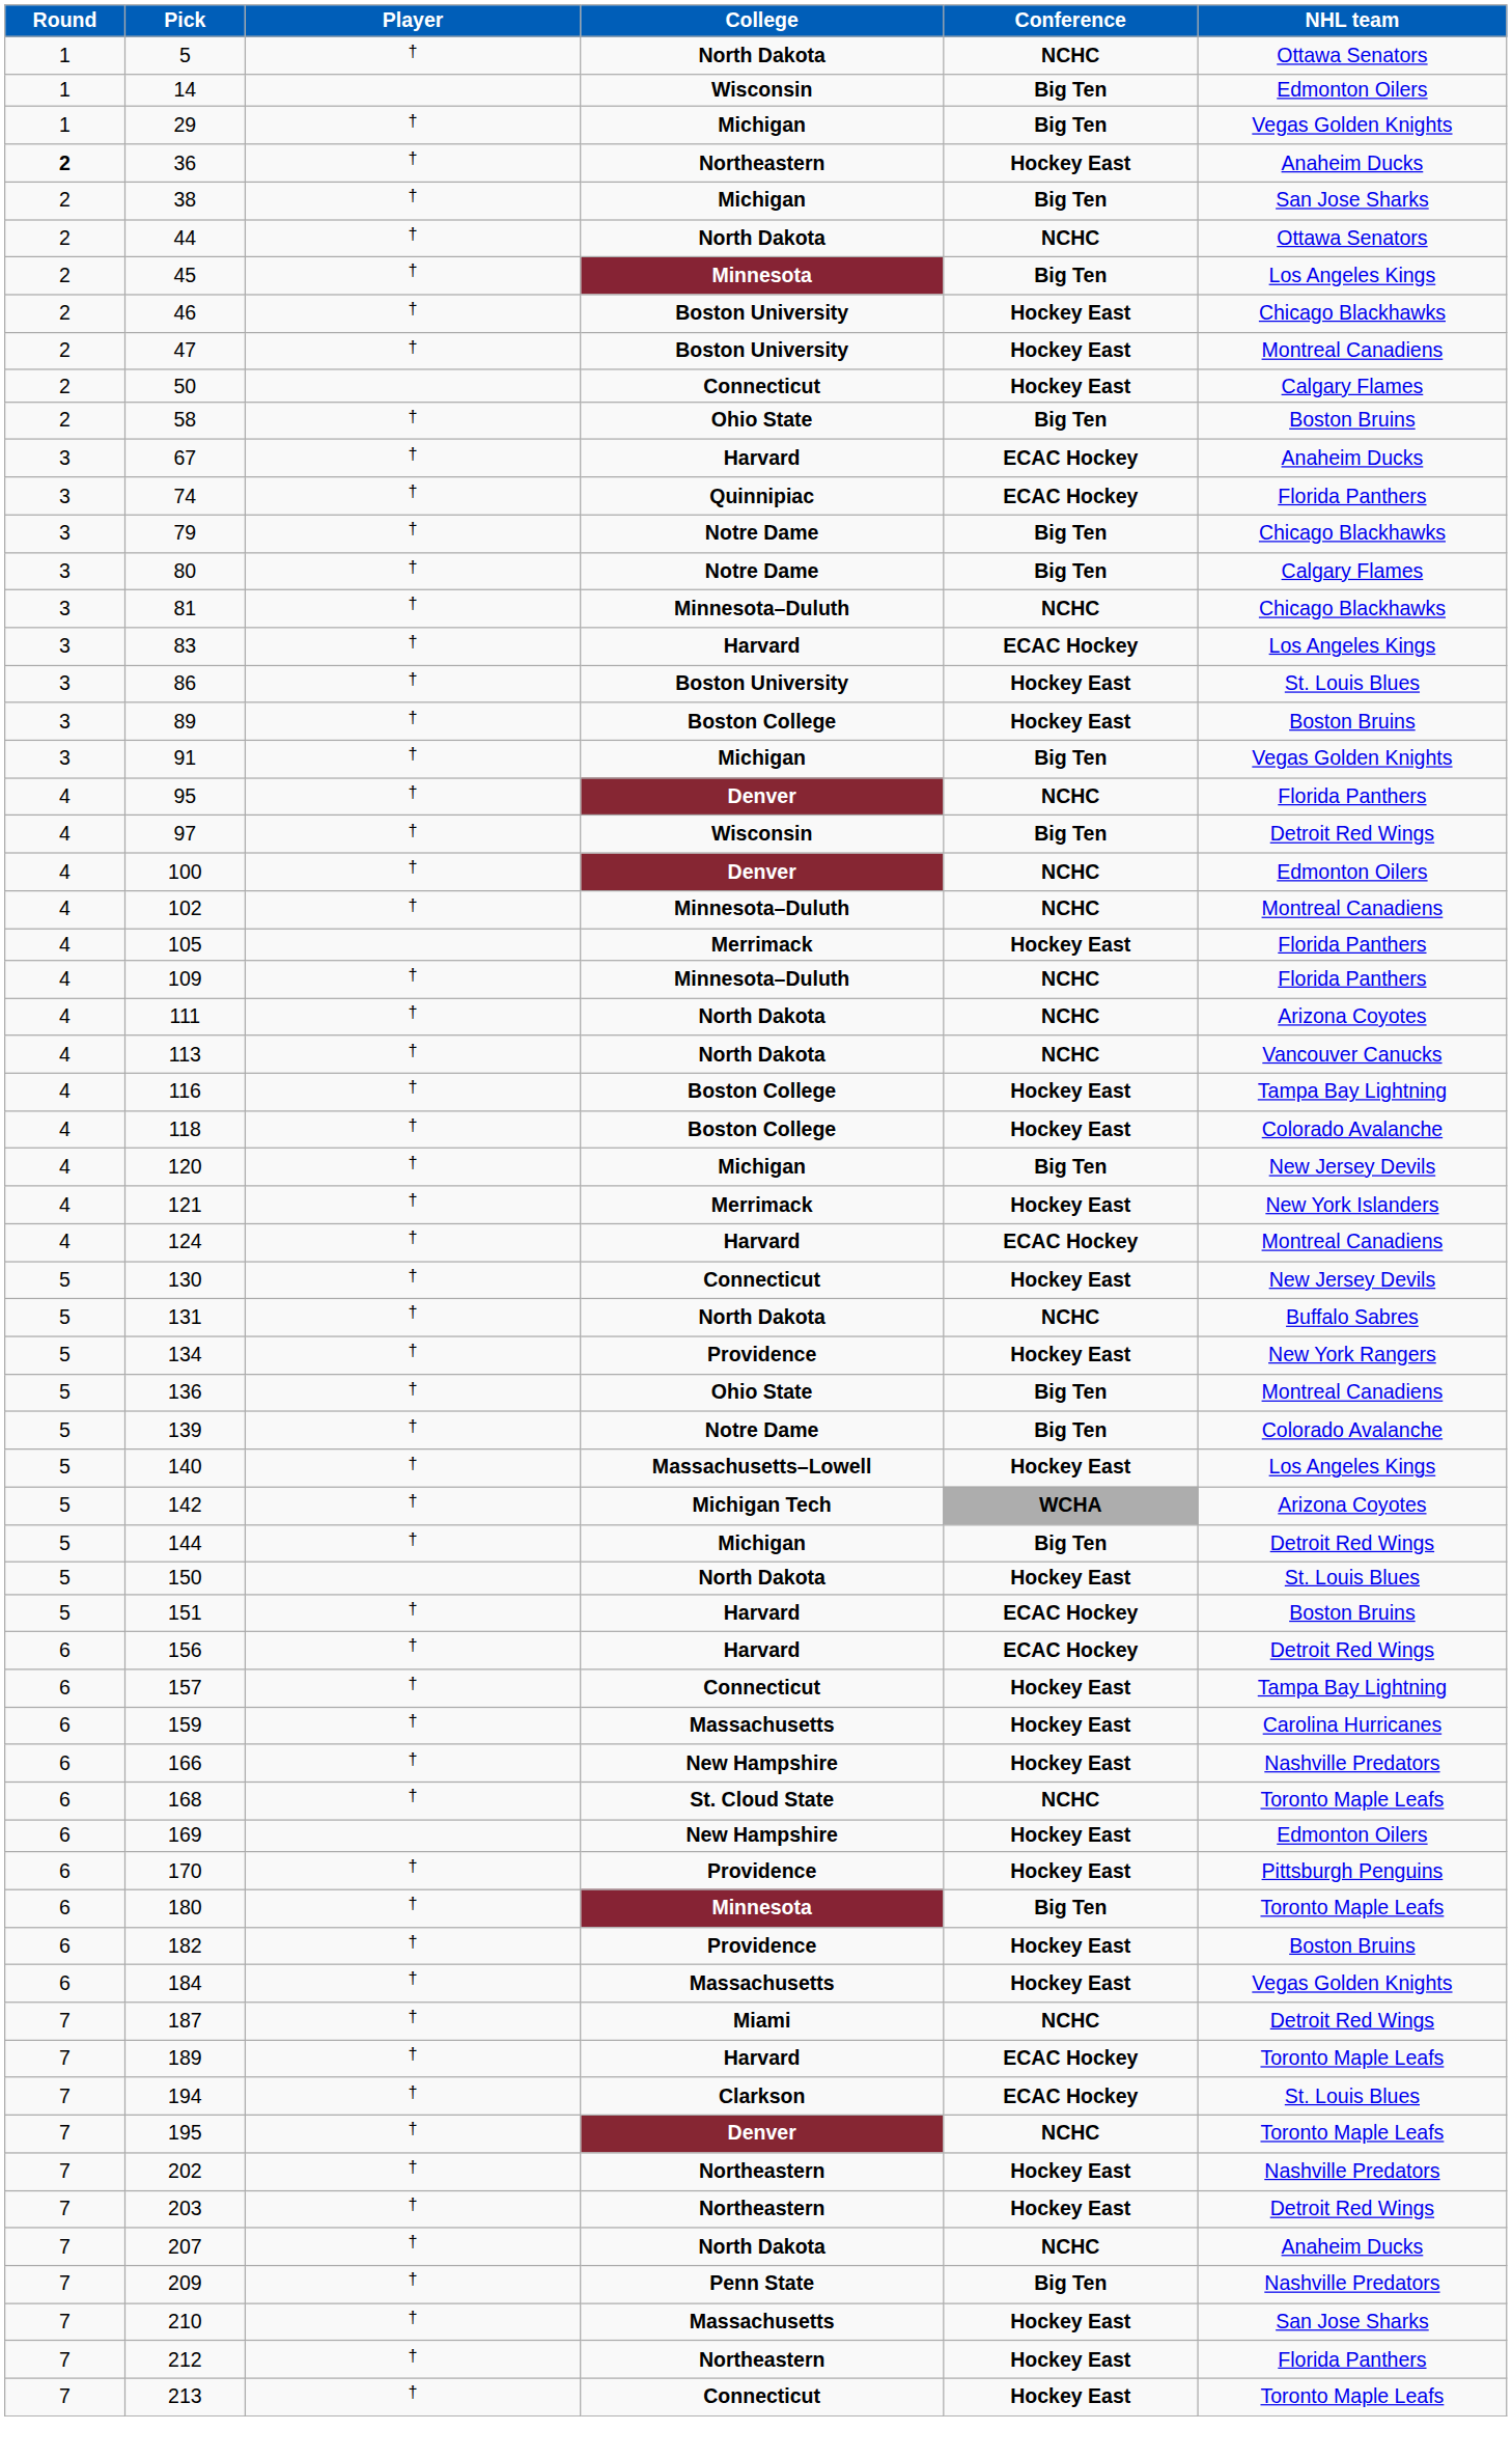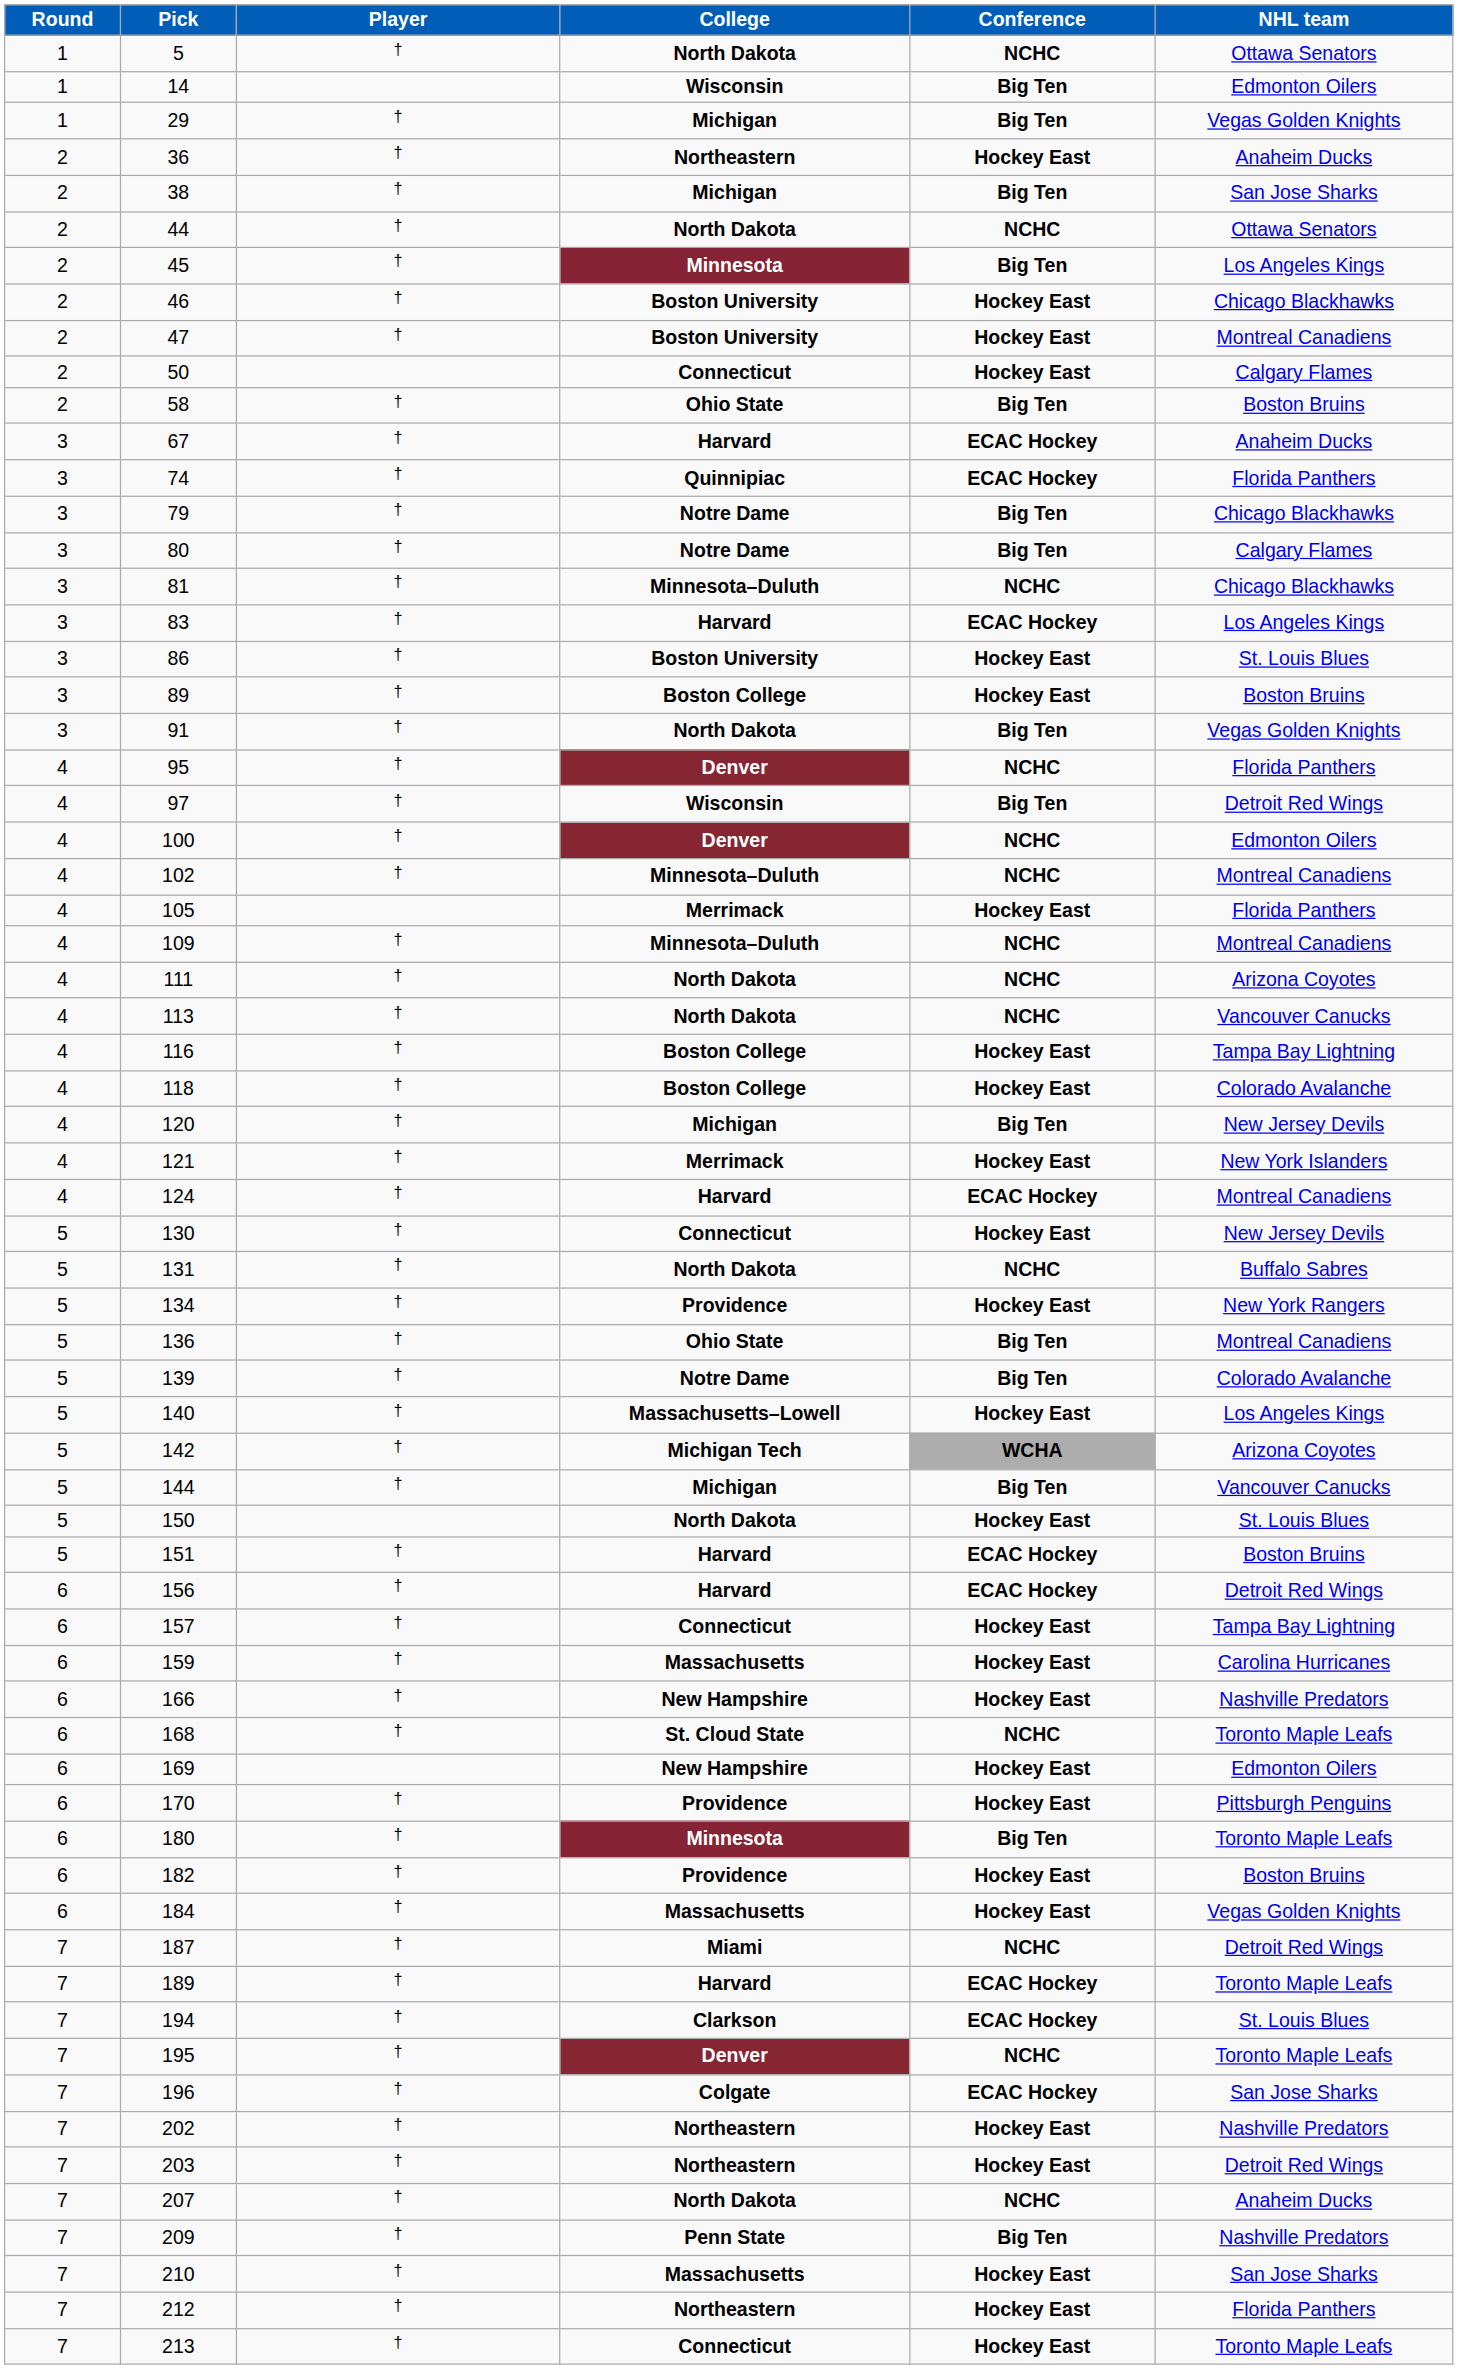36 | Round: bold -> normal
91 | College: Michigan -> North Dakota
109 | NHL team: Florida Panthers -> Montreal Canadiens
144 | NHL team: Detroit Red Wings -> Vancouver Canucks
+ row: 7 | 196 | † | Colgate | ECAC Hockey | San Jose Sharks
